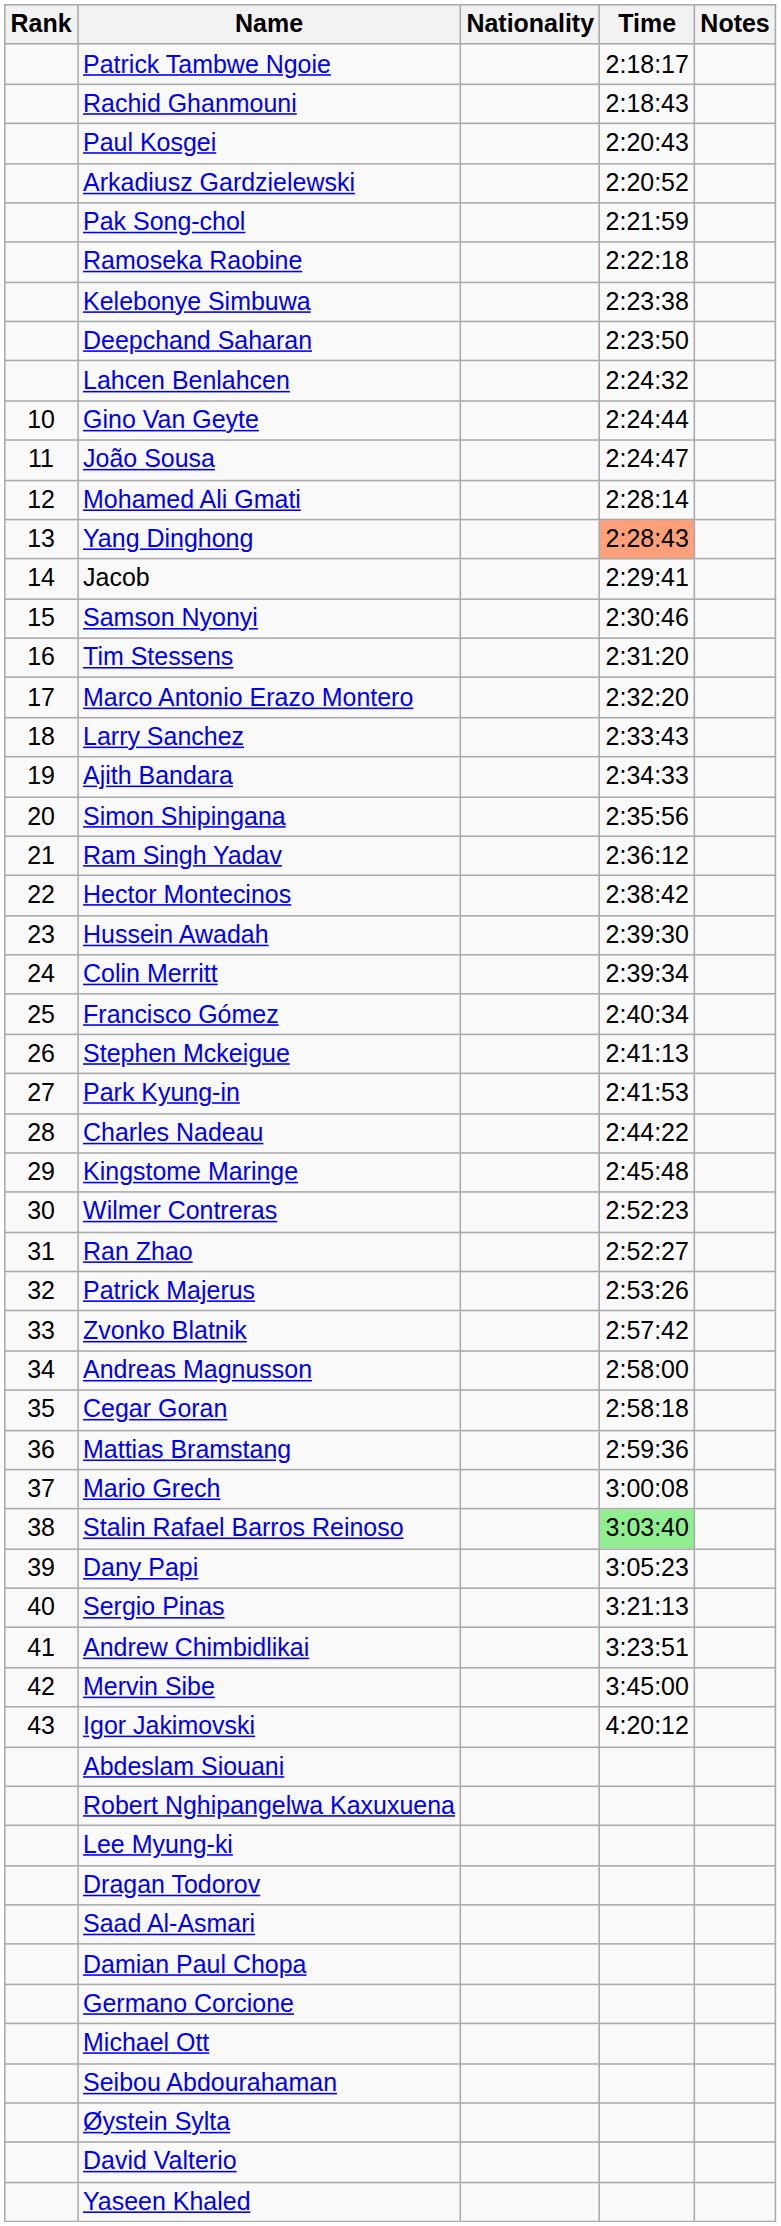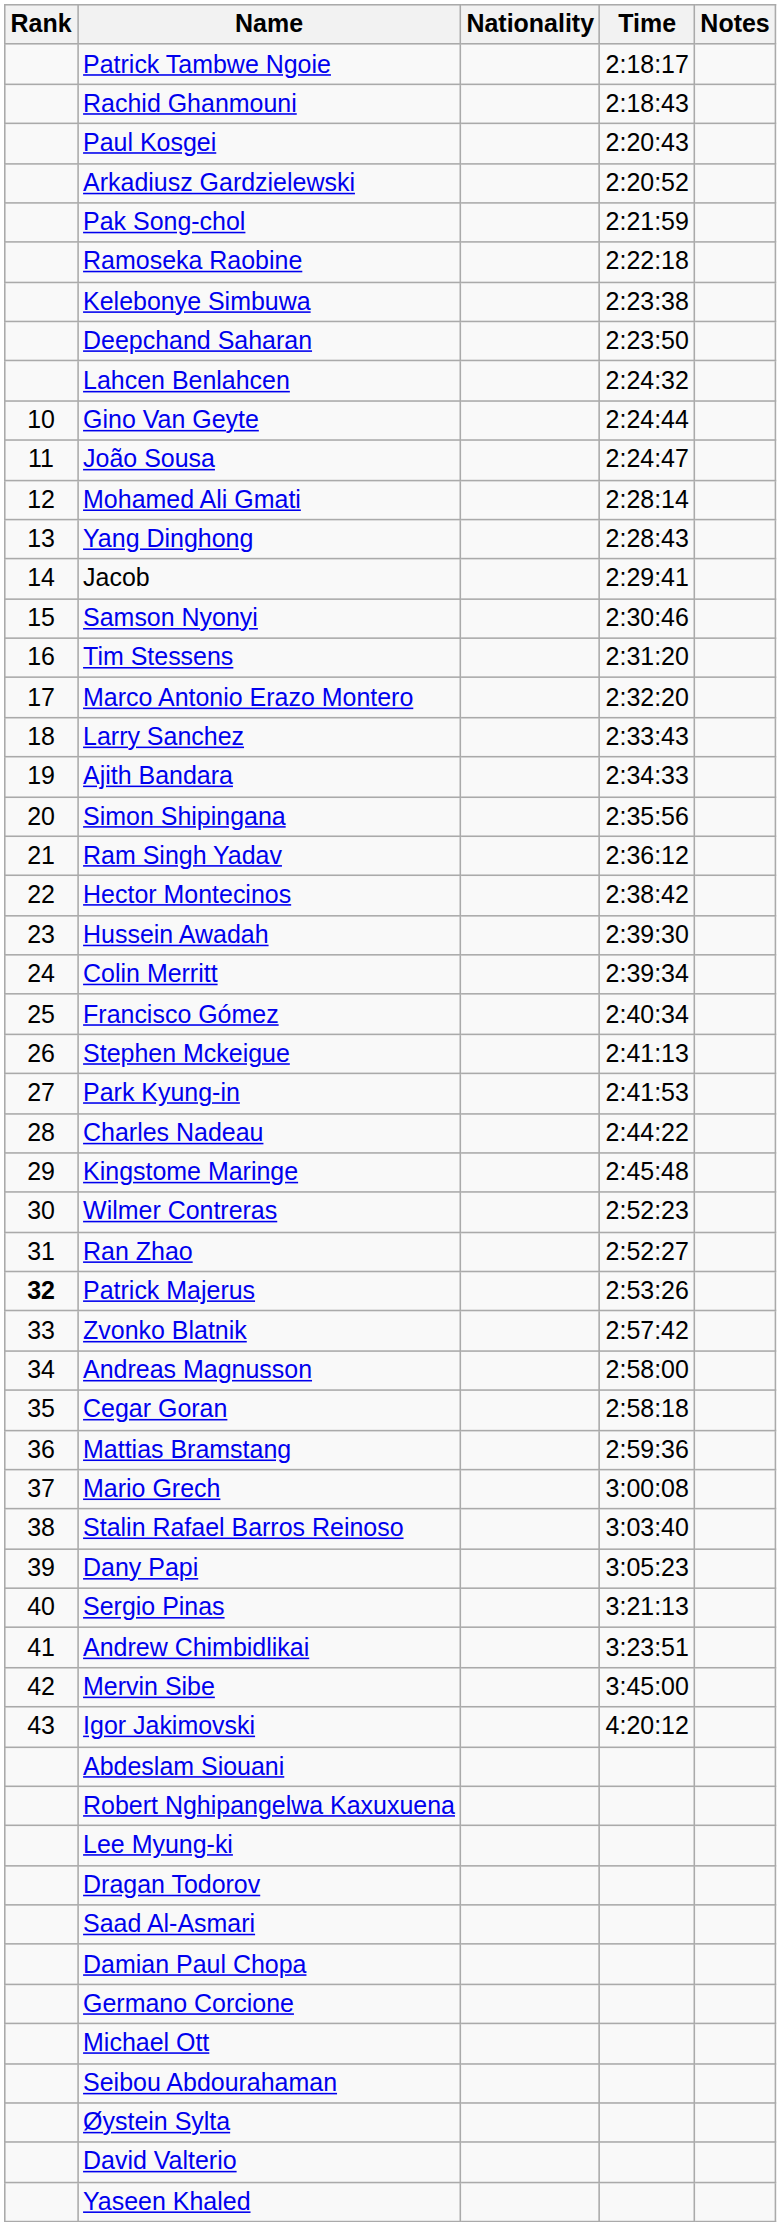Yang Dinghong | Time: lightsalmon background -> no background
Patrick Majerus | Rank: normal -> bold
Stalin Rafael Barros Reinoso | Time: lightgreen background -> no background
